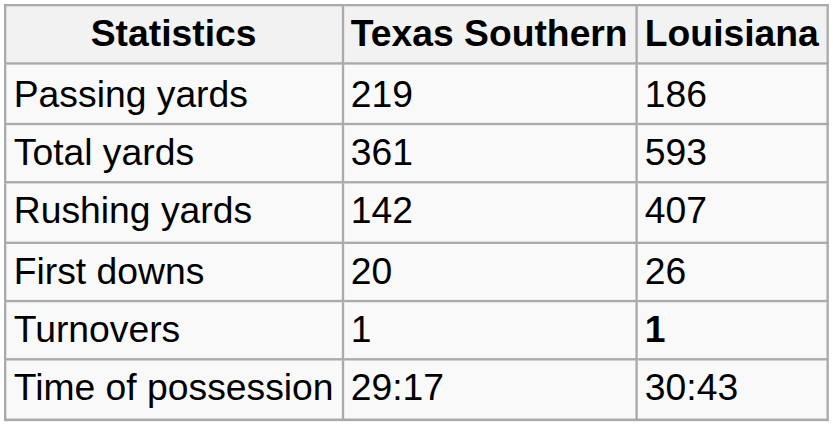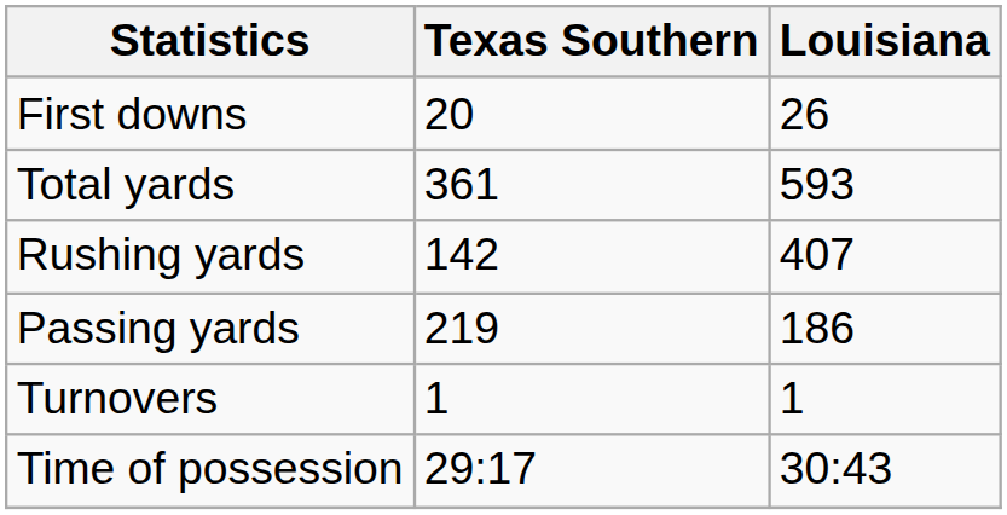rows swapped: First downs <-> Passing yards
Turnovers | Louisiana: bold -> normal
